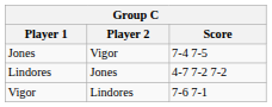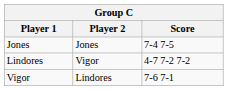row 3 | Player 2: Vigor -> Jones
row 4 | Player 2: Jones -> Vigor
